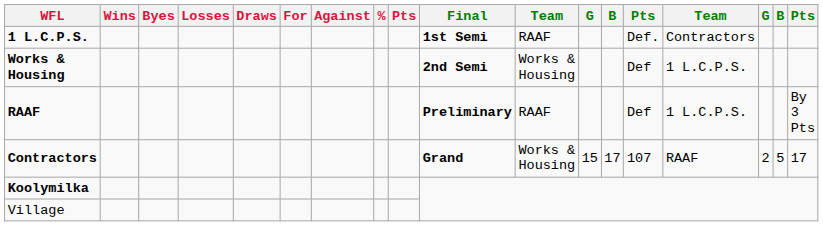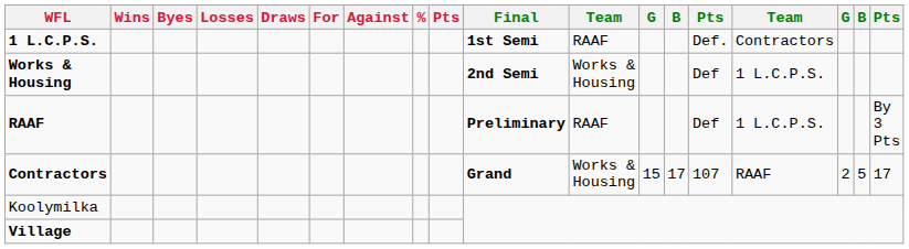Koolymilka | WFL: bold -> normal
Village | WFL: normal -> bold
